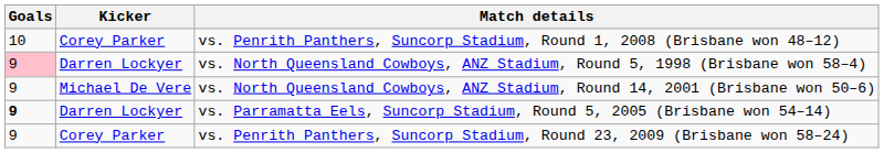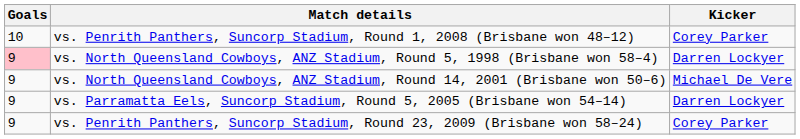columns swapped: Kicker <-> Match details
row 5 | Goals: bold -> normal
